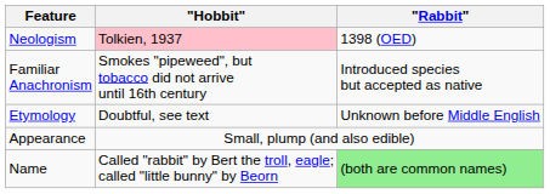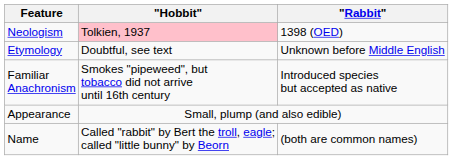rows swapped: Etymology <-> Familiar Anachronism
Name | "Rabbit": lightgreen background -> no background
